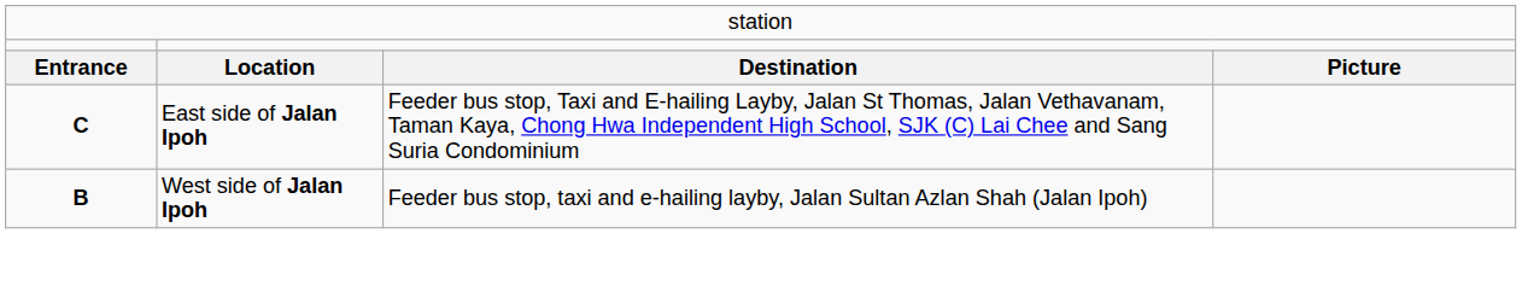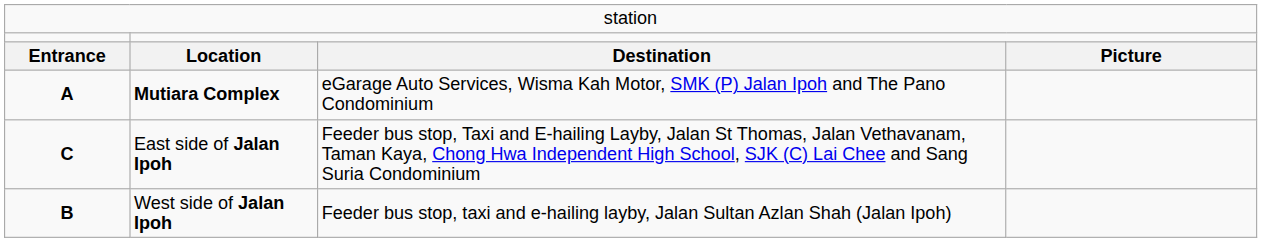+ row: A | Mutiara Complex | eGarage Auto Services, Wisma Kah Motor, SMK (P) Jalan Ipoh and The Pano Condominium
